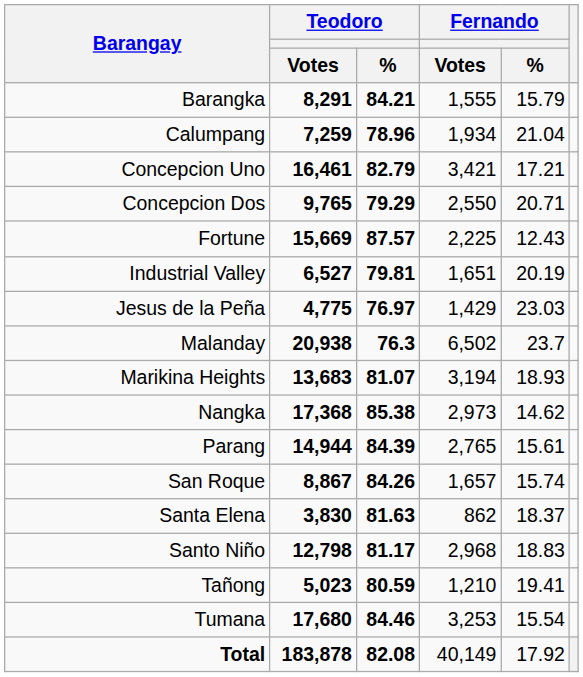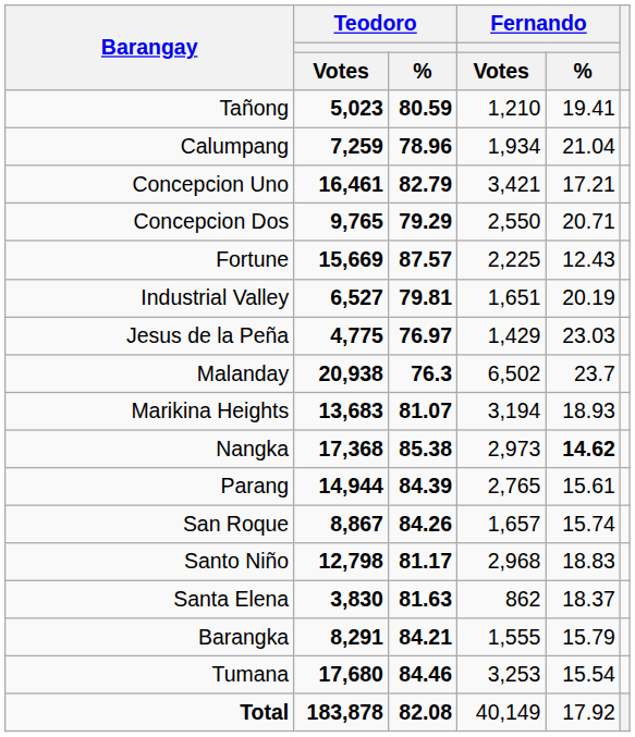rows swapped: Barangka <-> Tañong
Nangka | Fernando / %: normal -> bold
rows swapped: Santa Elena <-> Santo Niño
